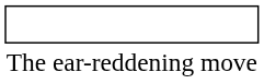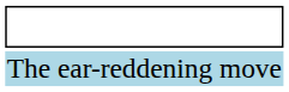row 1 | column 1: no background -> lightblue background
